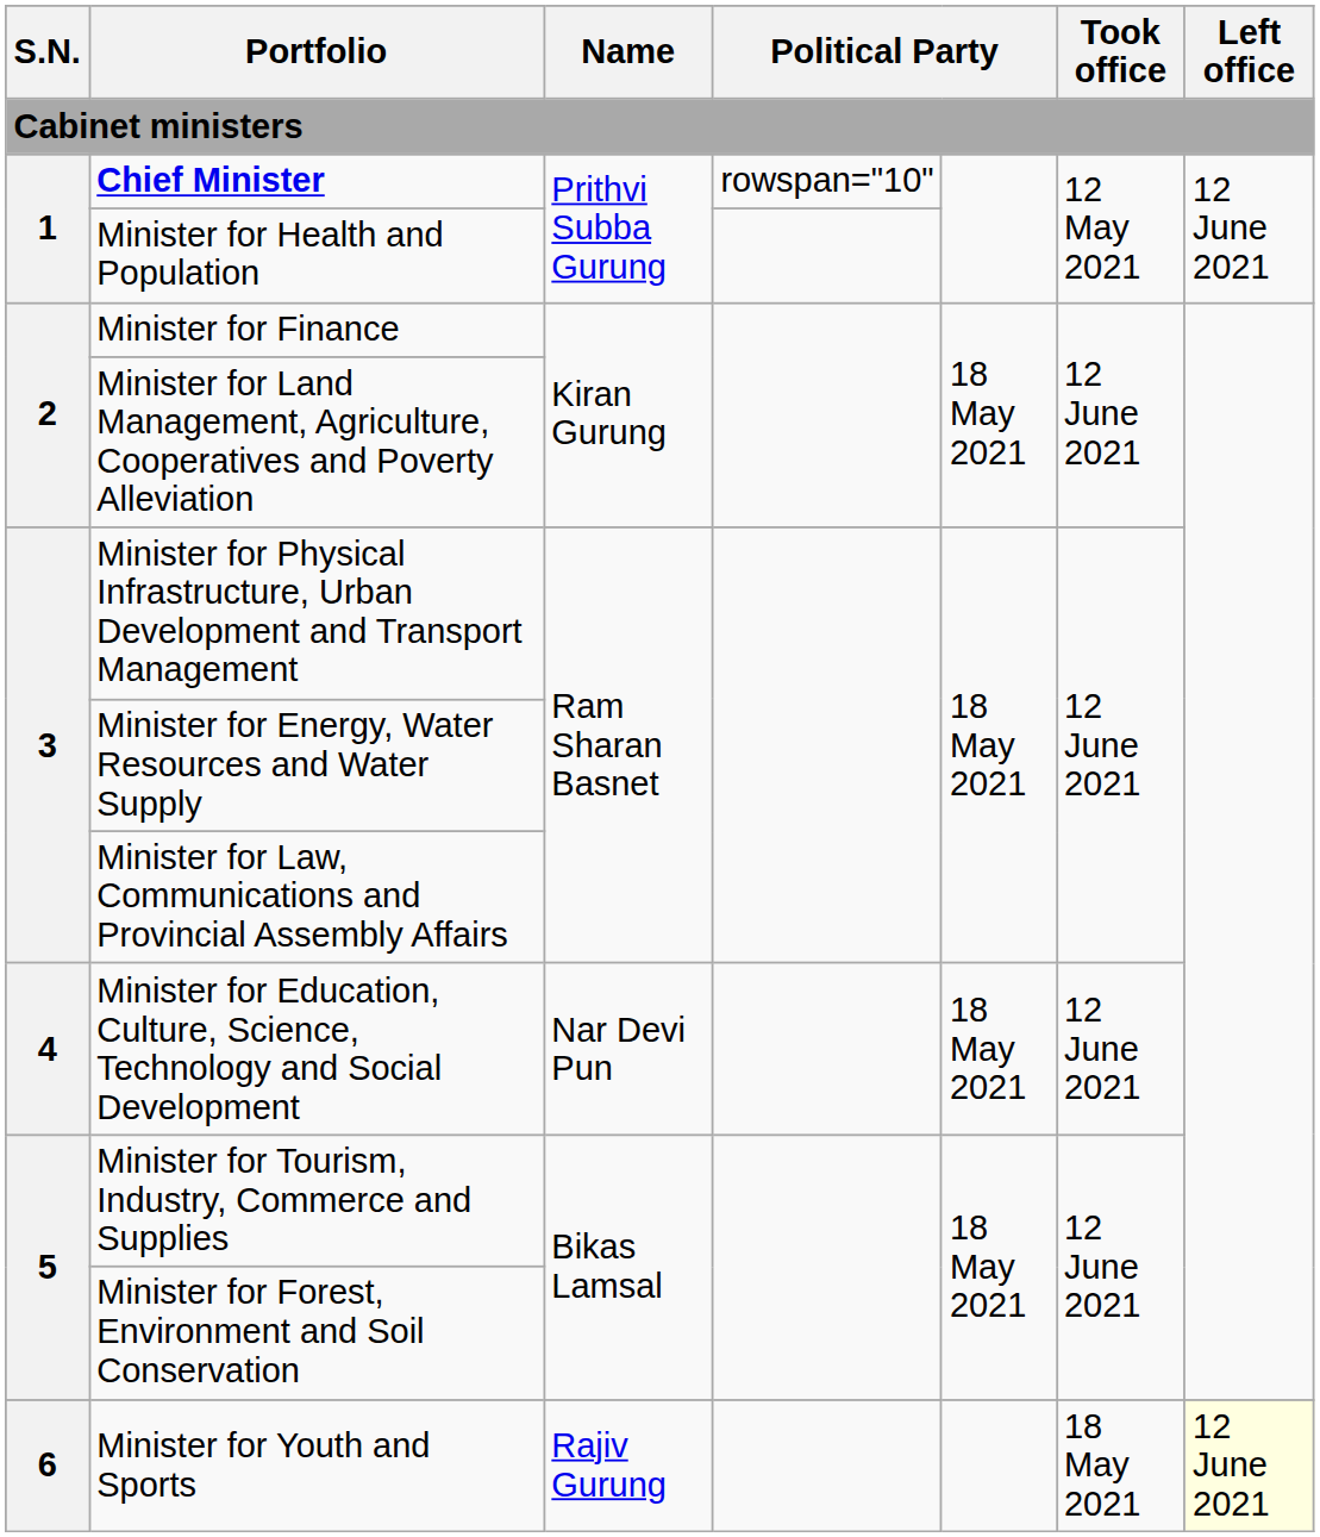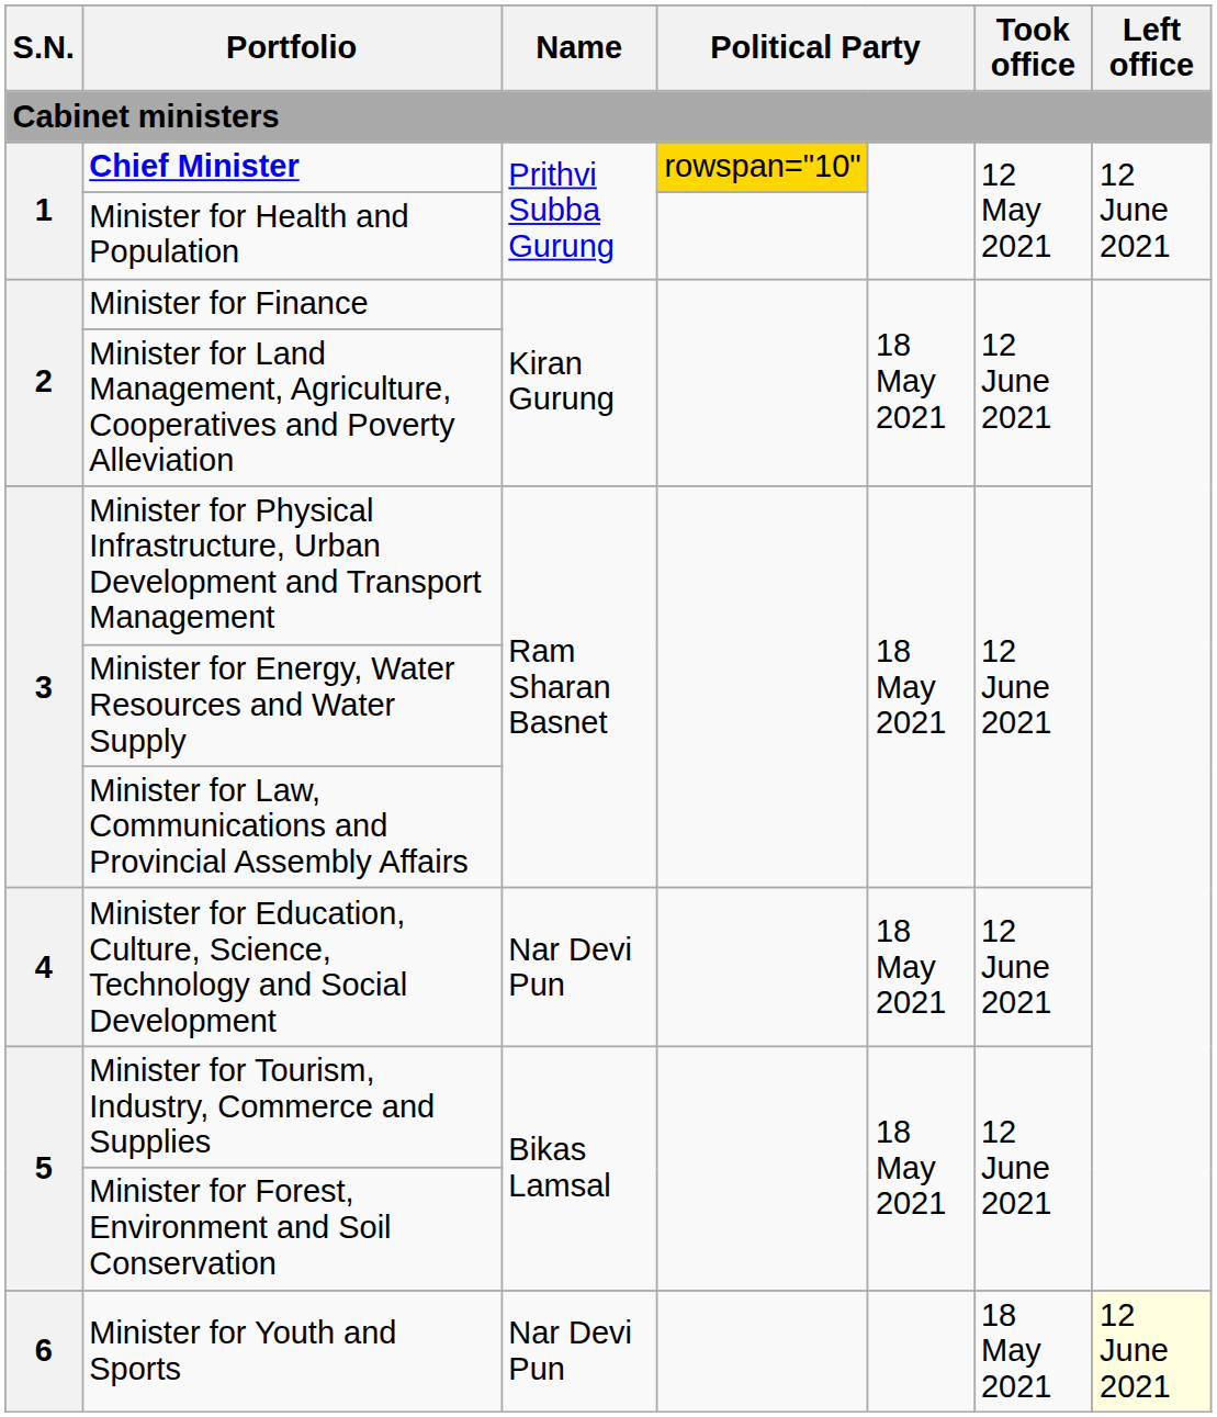Chief Minister | column 4: no background -> gold background
Minister for Youth and Sports | Name: Rajiv Gurung -> Nar Devi Pun
